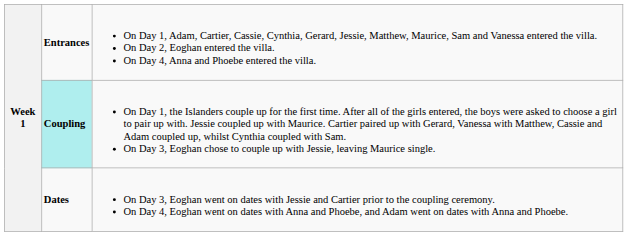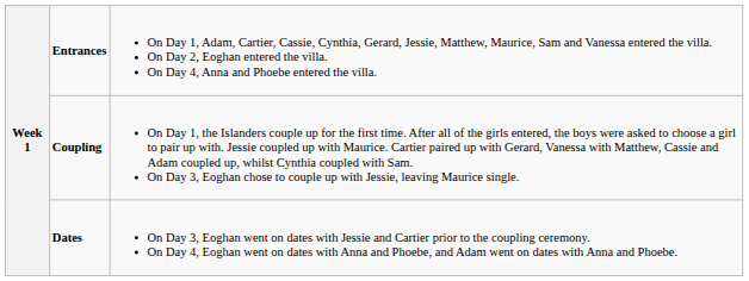Coupling | column 2: paleturquoise background -> no background
